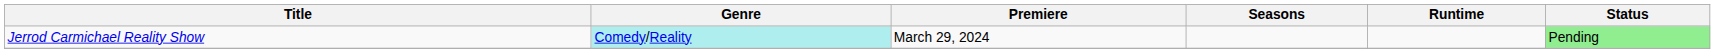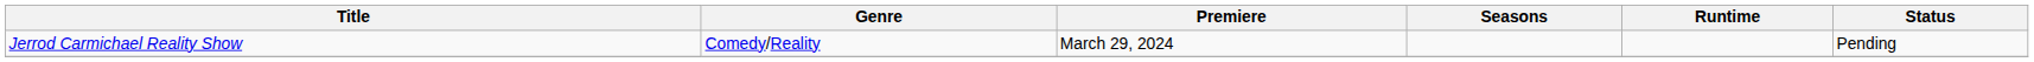Jerrod Carmichael Reality Show | Genre: paleturquoise background -> no background
Jerrod Carmichael Reality Show | Status: lightgreen background -> no background
